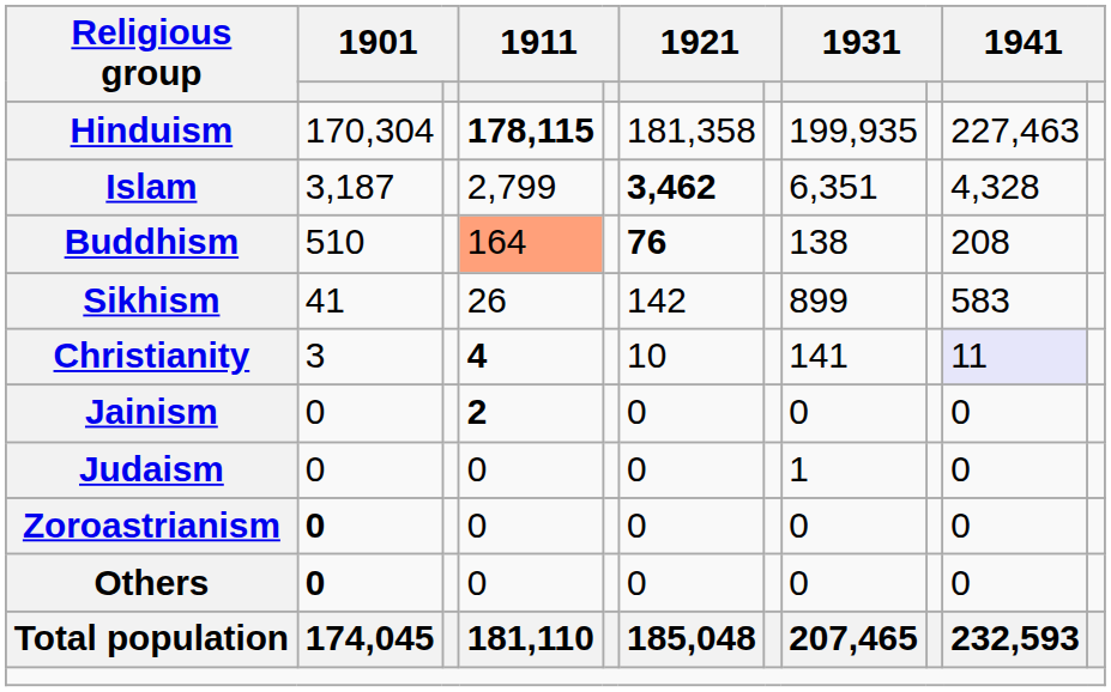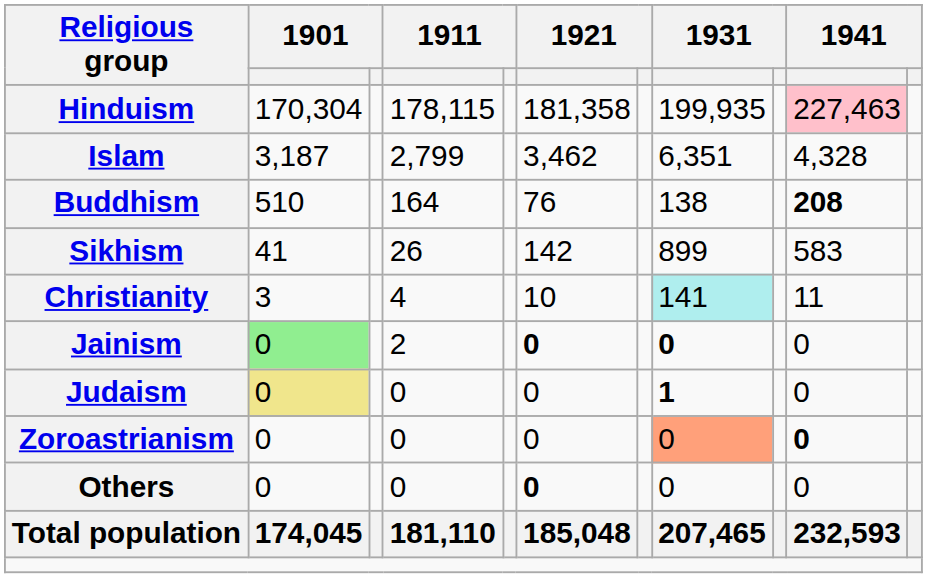Hinduism | column 4: bold -> normal
Hinduism | column 10: no background -> pink background
Islam | column 6: bold -> normal
Buddhism | column 4: lightsalmon background -> no background
Buddhism | column 6: bold -> normal
Buddhism | column 10: normal -> bold
Christianity | column 4: bold -> normal
Christianity | column 8: no background -> paleturquoise background
Christianity | column 10: lavender background -> no background
Jainism | column 2: no background -> lightgreen background
Jainism | column 4: bold -> normal
Jainism | column 6: normal -> bold
Jainism | column 8: normal -> bold
Judaism | column 2: no background -> khaki background
Judaism | column 8: normal -> bold
Zoroastrianism | column 2: bold -> normal
Zoroastrianism | column 8: no background -> lightsalmon background
Zoroastrianism | column 10: normal -> bold
Others | column 2: bold -> normal
Others | column 6: normal -> bold
